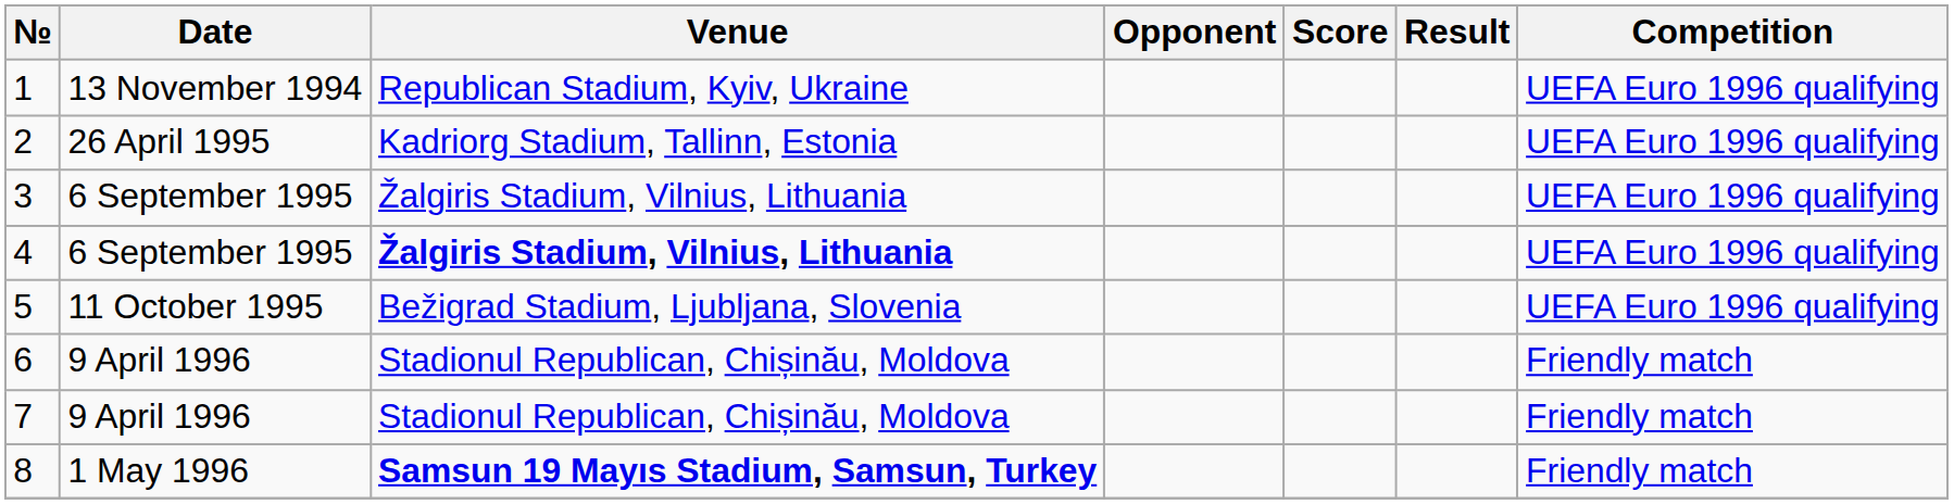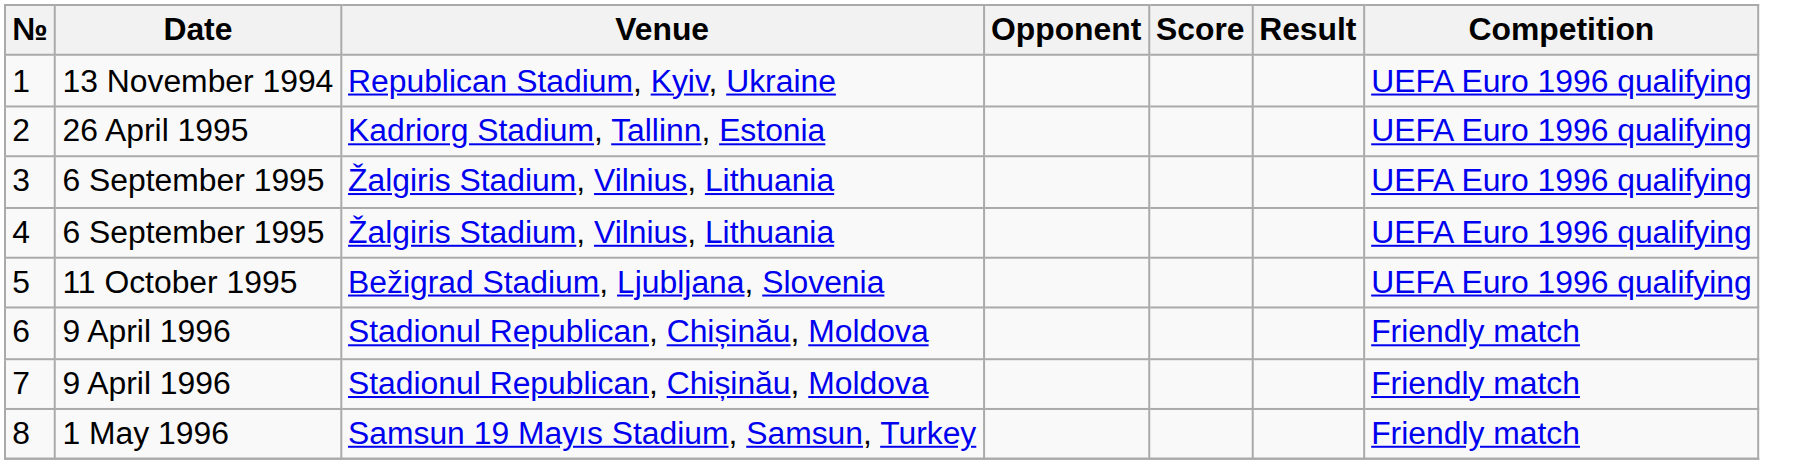4 | Venue: bold -> normal
8 | Venue: bold -> normal
